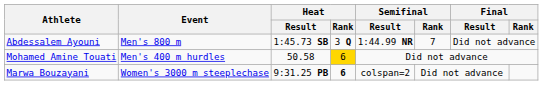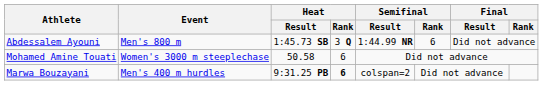Abdessalem Ayouni | Semifinal / Rank: 7 -> 6
Mohamed Amine Touati | Event: Men's 400 m hurdles -> Women's 3000 m steeplechase
Mohamed Amine Touati | Heat / Rank: gold background -> no background
Marwa Bouzayani | Event: Women's 3000 m steeplechase -> Men's 400 m hurdles
